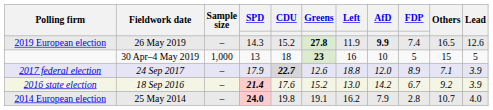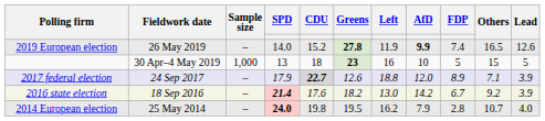2019 European election | SPD: 14.3 -> 14.0
2016 state election | Greens: 15.2 -> 18.2
2014 European election | Greens: 19.1 -> 19.5
